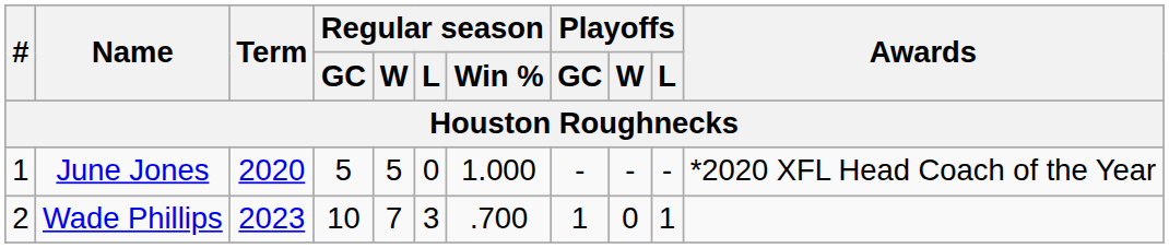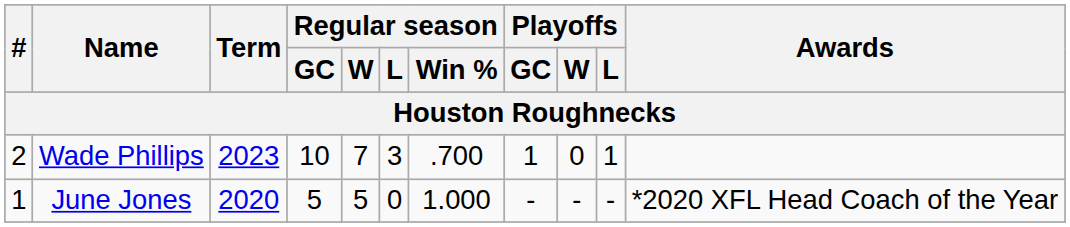rows swapped: June Jones <-> Wade Phillips
